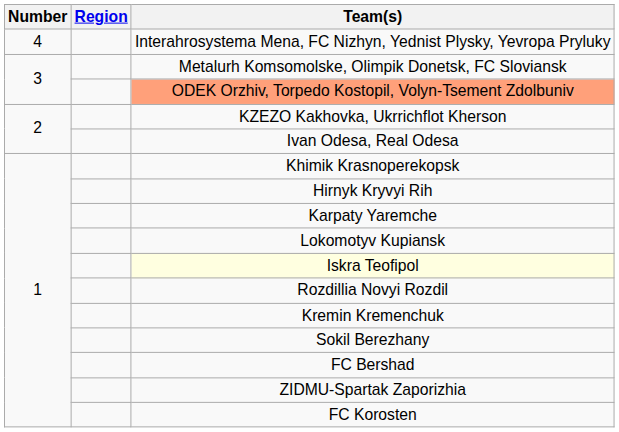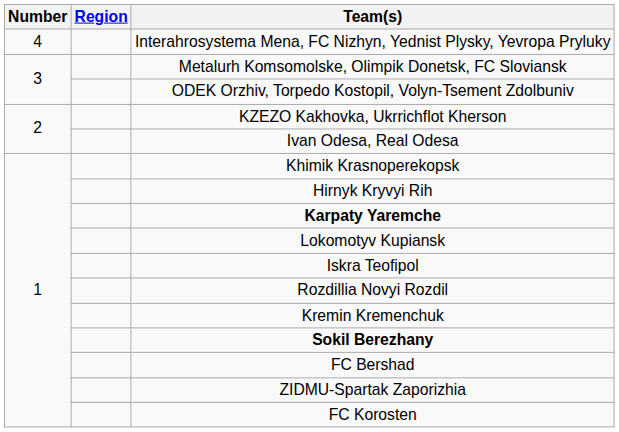ODEK Orzhiv, Torpedo Kostopil, Volyn-Tsement Zdolbuniv | Team(s): lightsalmon background -> no background
Karpaty Yaremche | Team(s): normal -> bold
Iskra Teofipol | Team(s): lightyellow background -> no background
Sokil Berezhany | Team(s): normal -> bold
